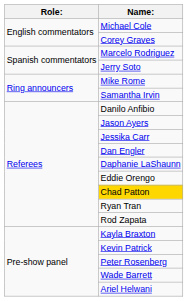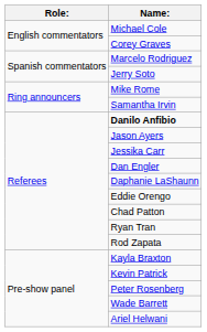Danilo Anfibio | Name:: normal -> bold
Chad Patton | Name:: gold background -> no background
